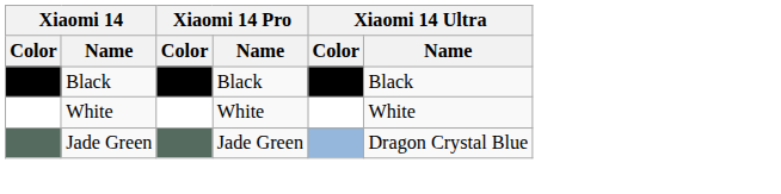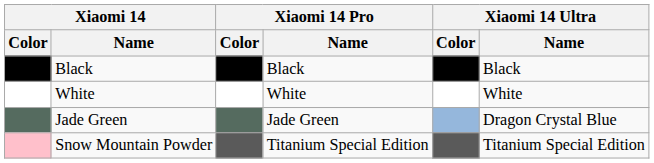+ row: Snow Mountain Powder | Titanium Special Edition | Titanium Special Edition
